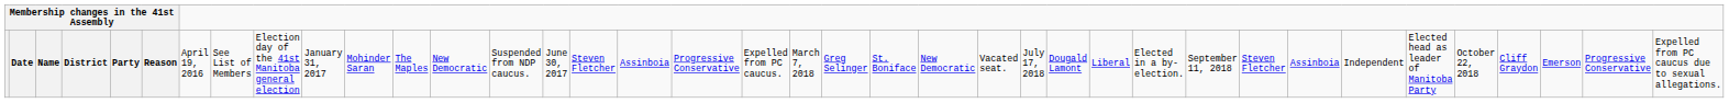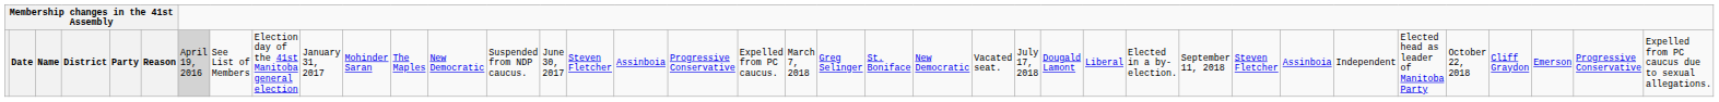Date | column 7: no background -> lightgrey background
